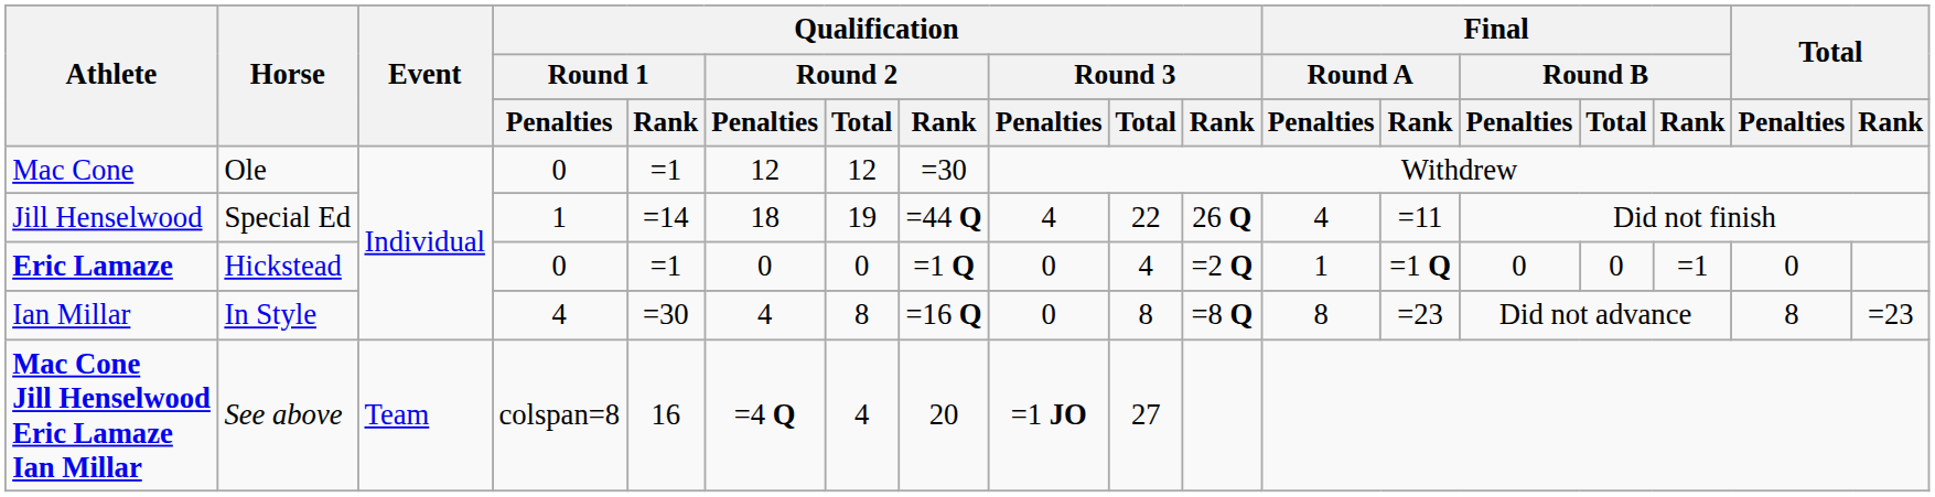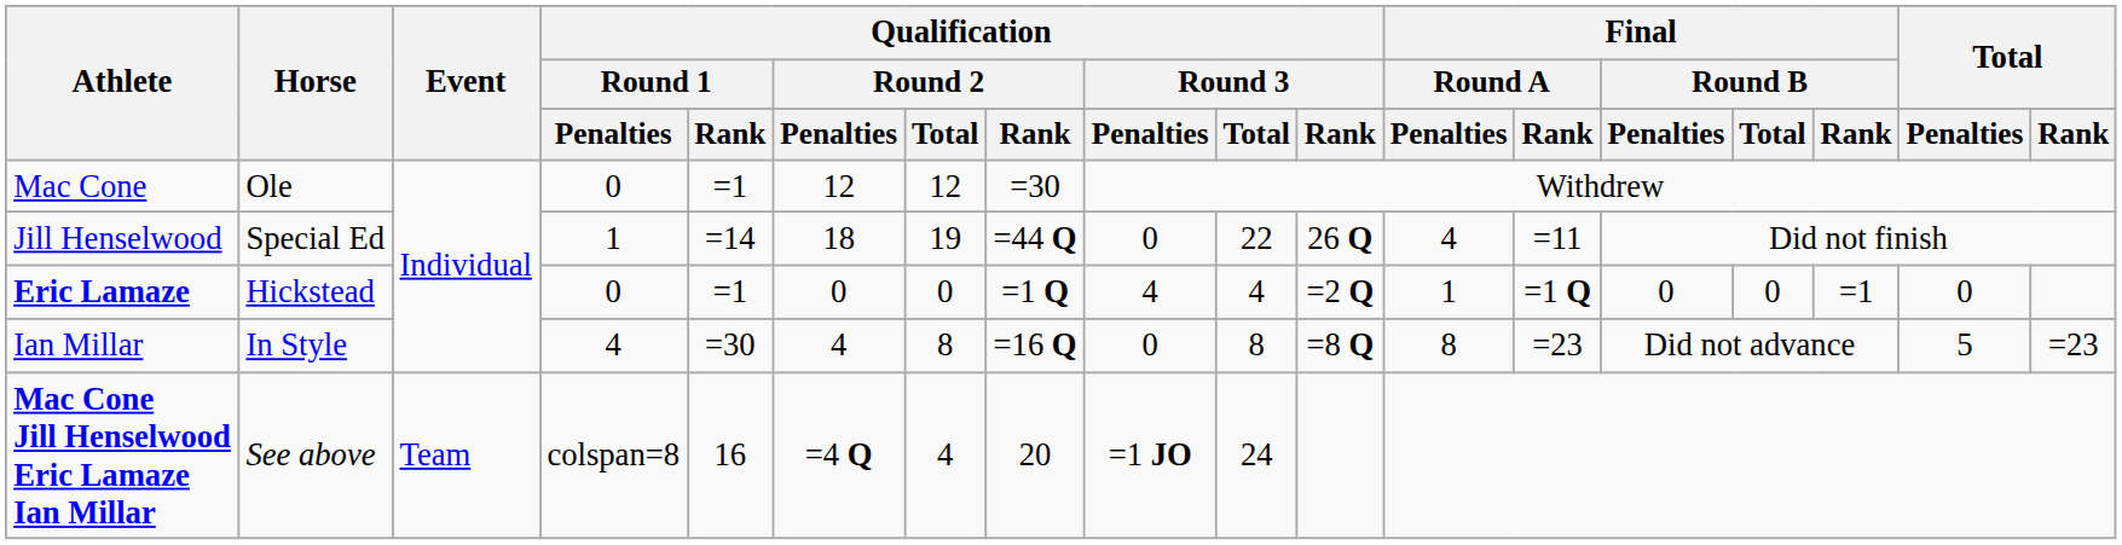Jill Henselwood | Qualification / Round 3 / Penalties: 4 -> 0
Eric Lamaze | Qualification / Round 3 / Penalties: 0 -> 4
Ian Millar | Total / Penalties: 8 -> 5
Mac Cone Jill Henselwood Eric Lamaze Ian Millar | Qualification / Round 3 / Total: 27 -> 24
